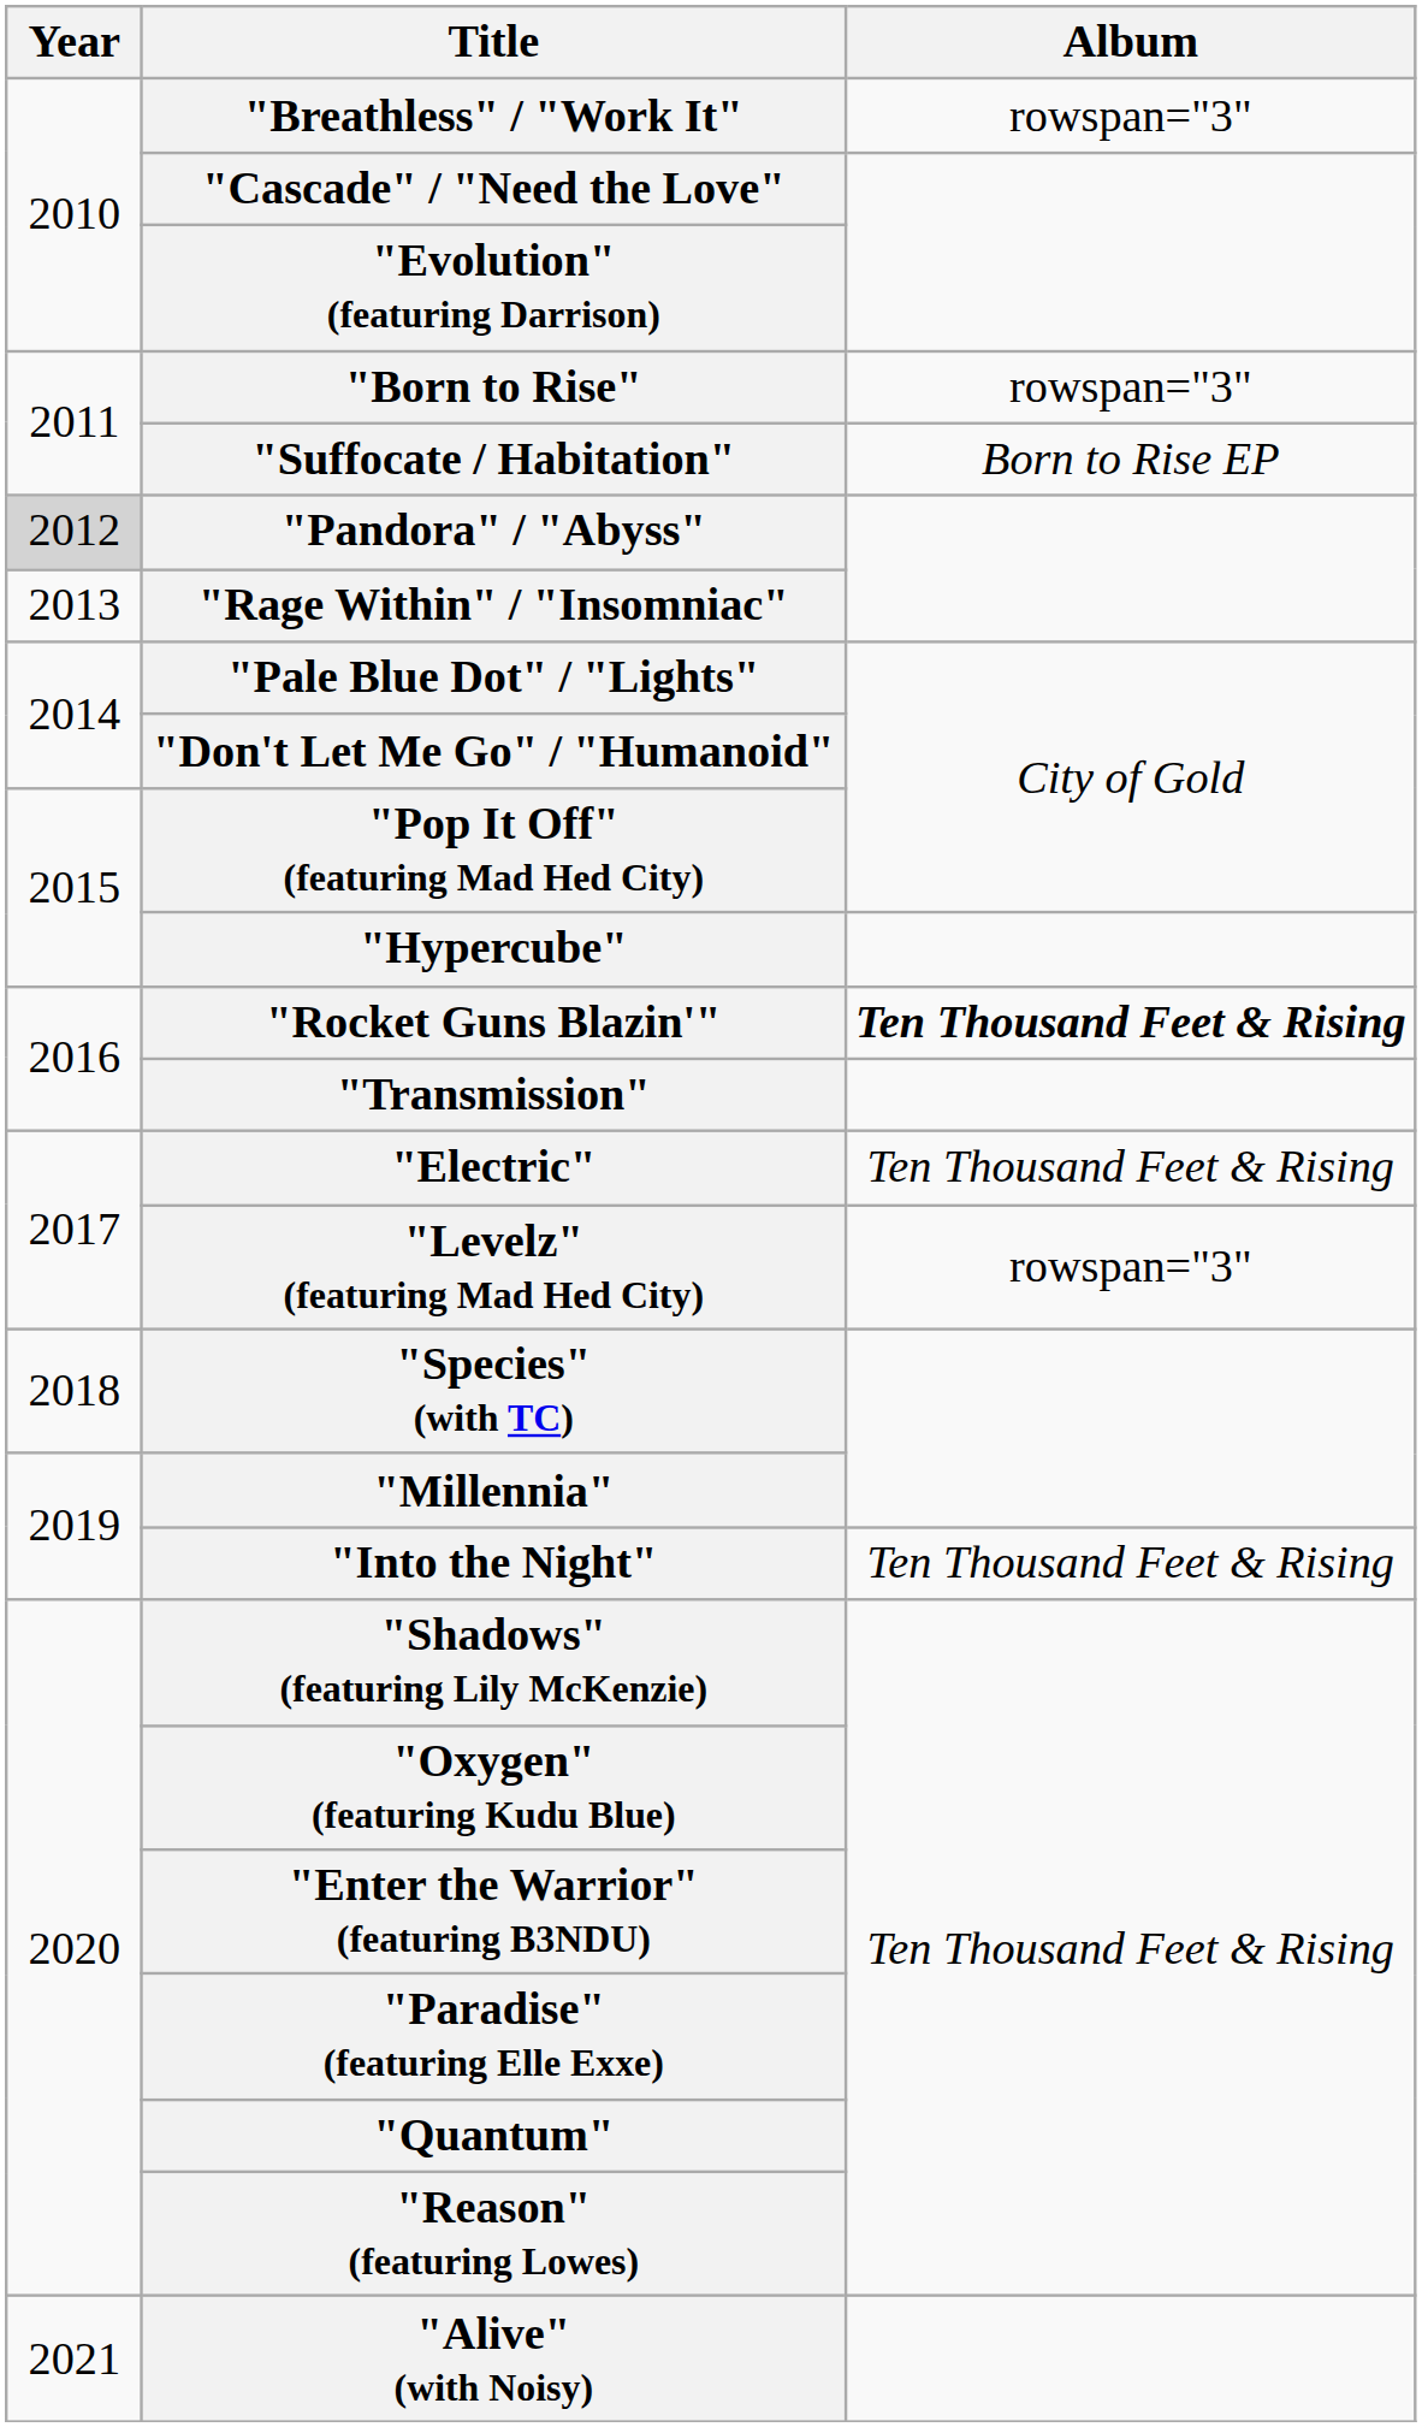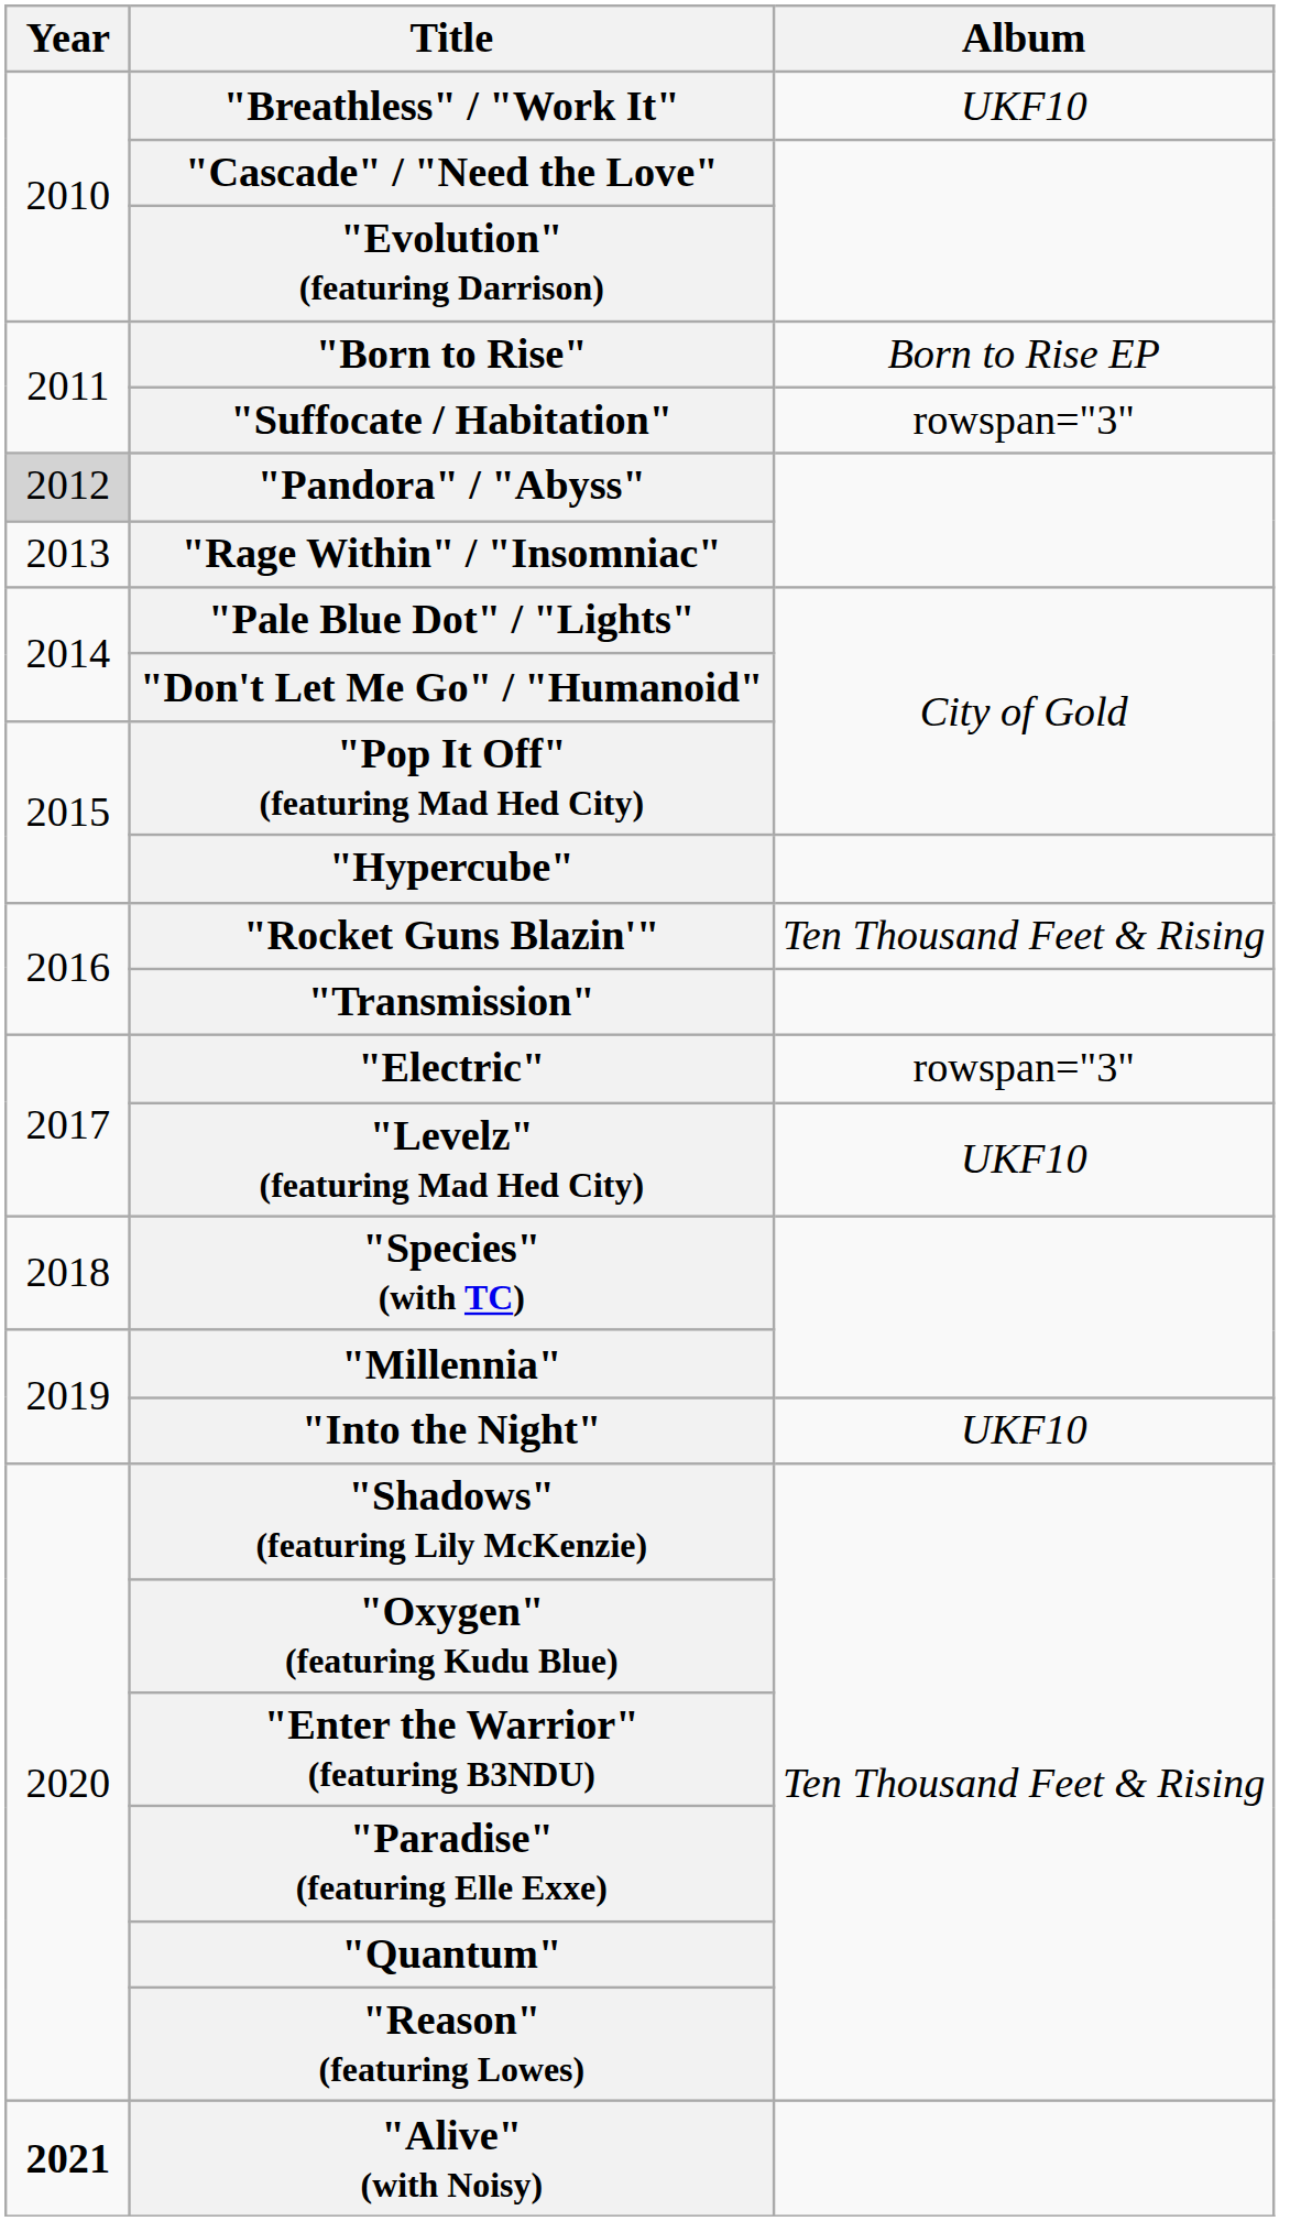"Breathless" / "Work It" | Album: rowspan="3" -> UKF10
"Born to Rise" | Album: rowspan="3" -> Born to Rise EP
"Suffocate / Habitation" | Album: Born to Rise EP -> rowspan="3"
"Rocket Guns Blazin'" | Album: bold -> normal
"Electric" | Album: Ten Thousand Feet & Rising -> rowspan="3"
"Levelz" (featuring Mad Hed City) | Album: rowspan="3" -> UKF10
"Into the Night" | Album: Ten Thousand Feet & Rising -> UKF10
"Alive" (with Noisy) | Year: normal -> bold
